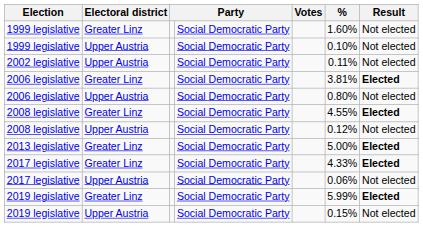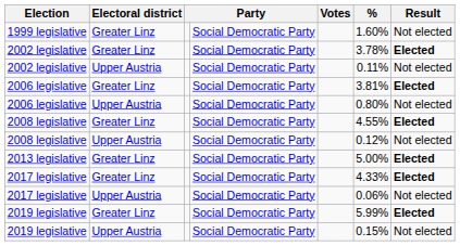- row: 1999 legislative | Upper Austria | Social Democratic Party | 0.10% | Not elected
+ row: 2002 legislative | Greater Linz | Social Democratic Party | 3.78% | Elected
